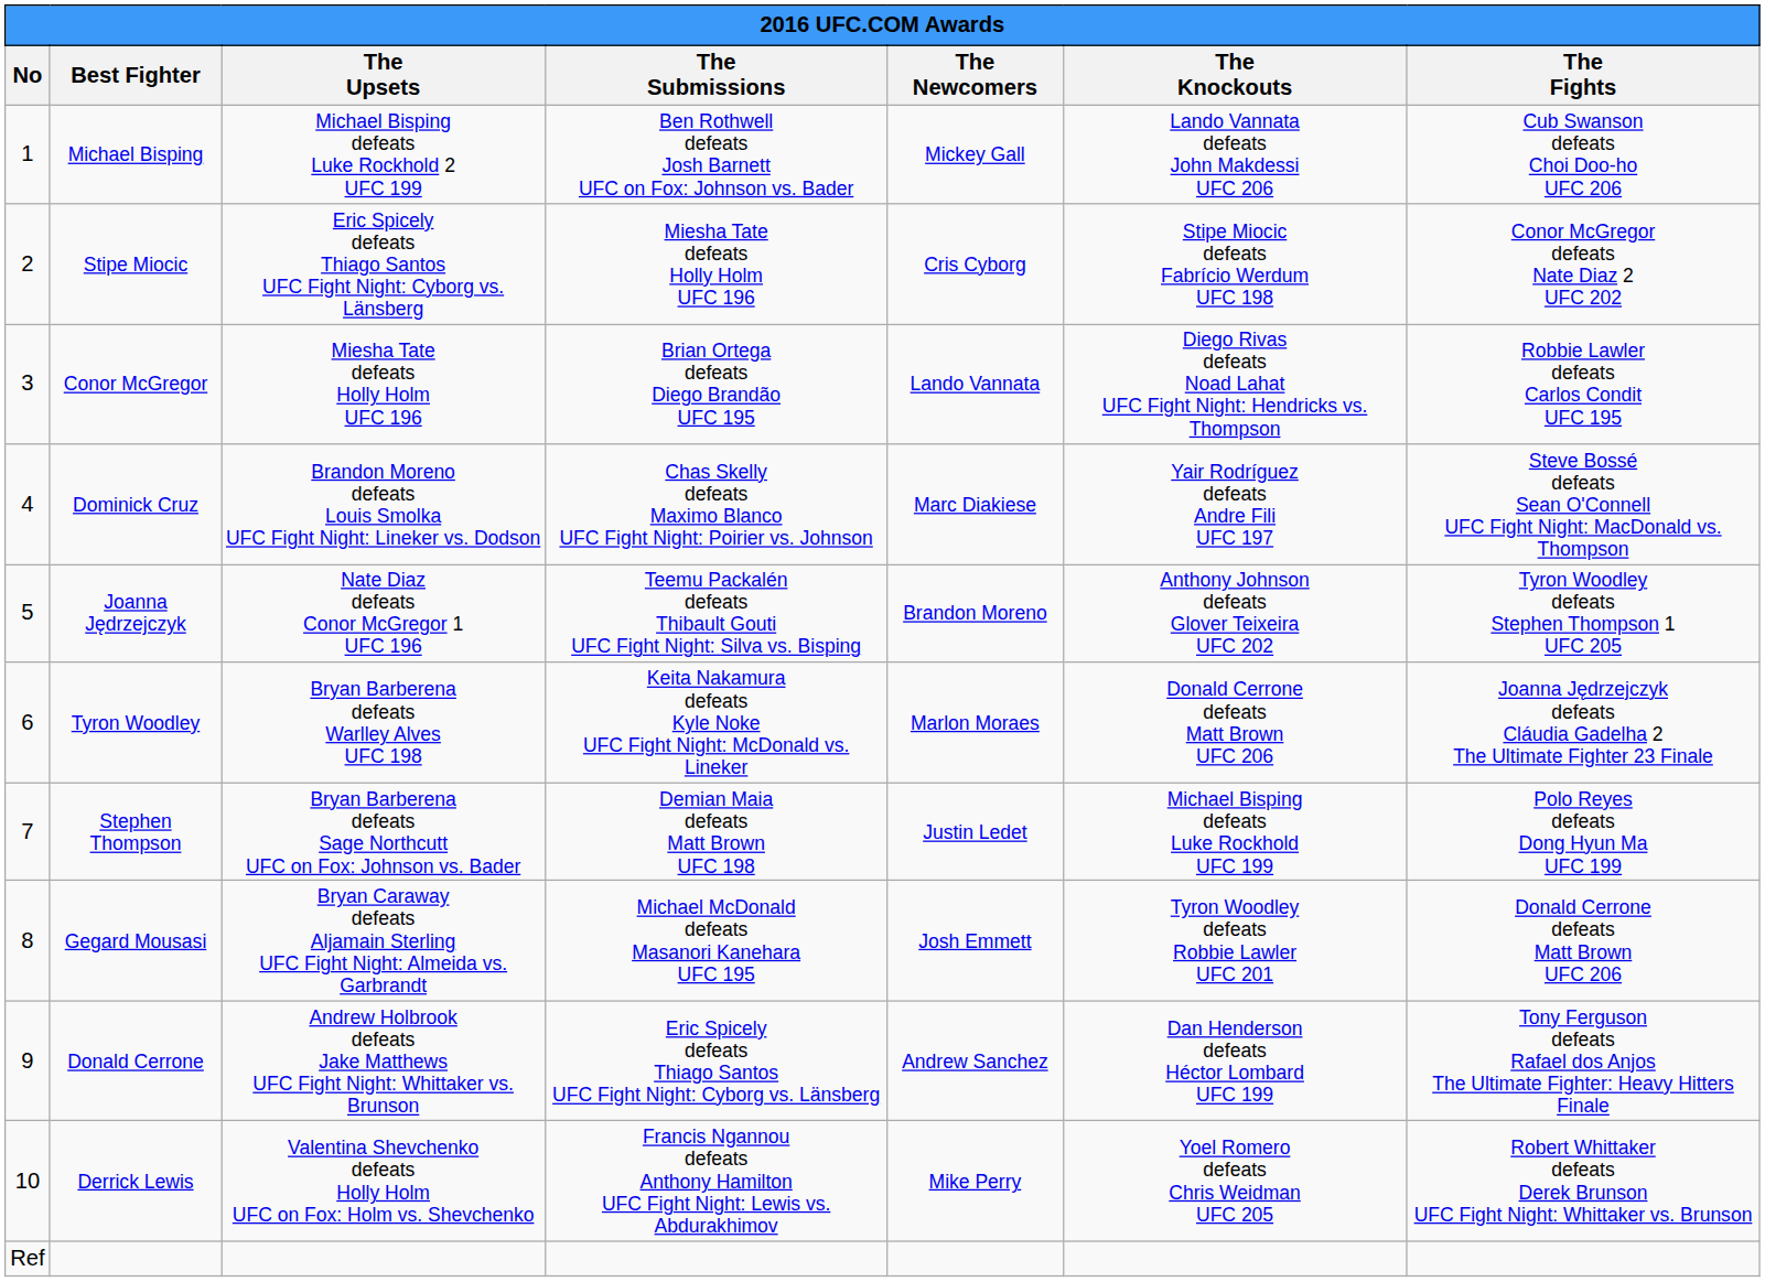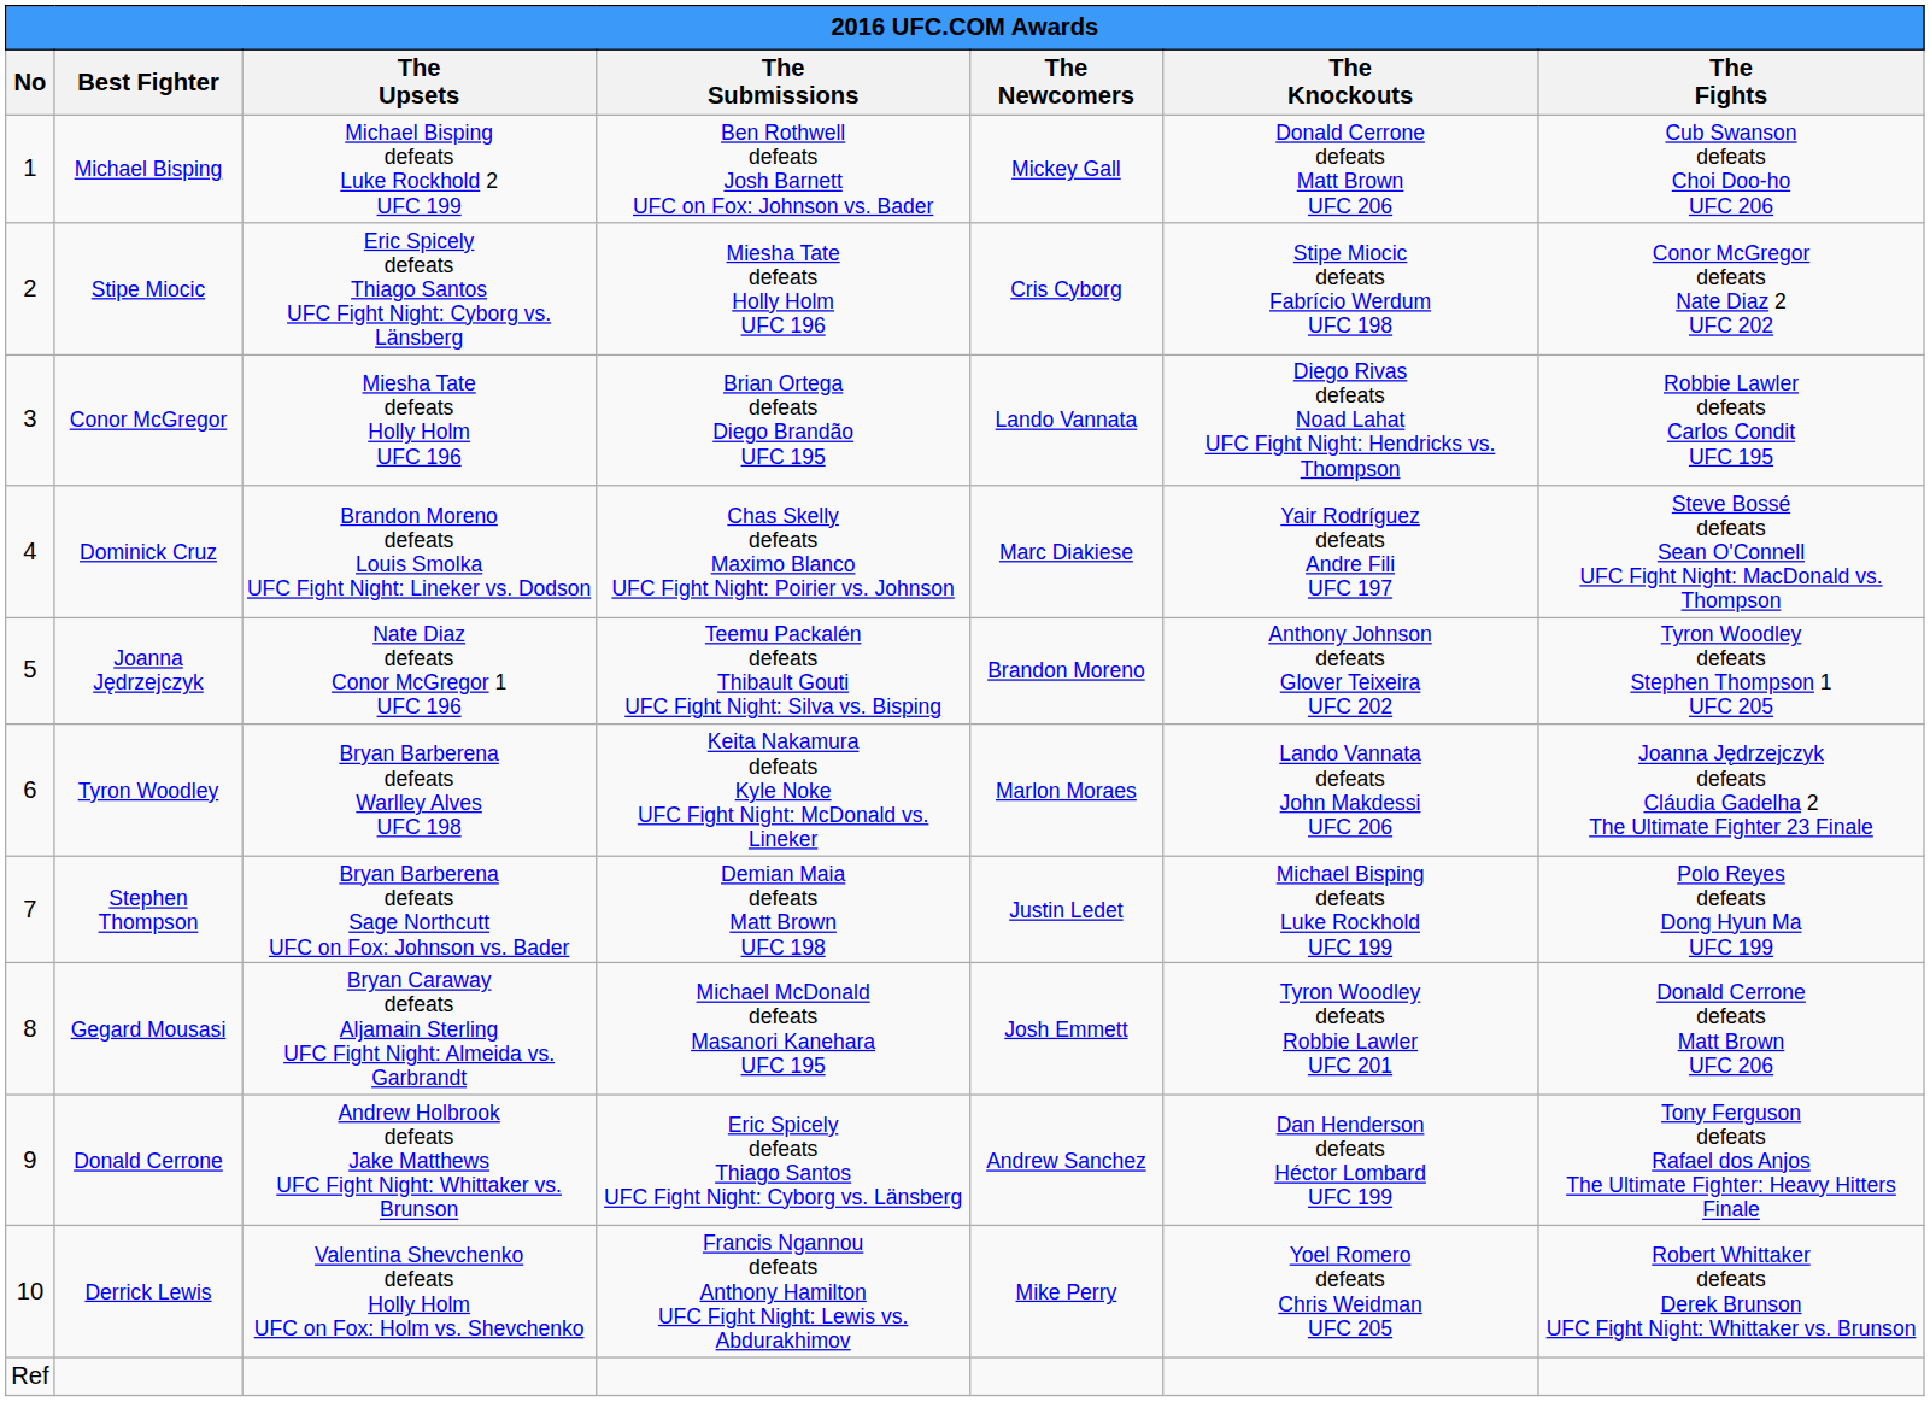Michael Bisping | The Knockouts: Lando Vannata defeats John Makdessi UFC 206 -> Donald Cerrone defeats Matt Brown UFC 206
Tyron Woodley | The Knockouts: Donald Cerrone defeats Matt Brown UFC 206 -> Lando Vannata defeats John Makdessi UFC 206
